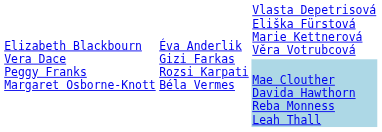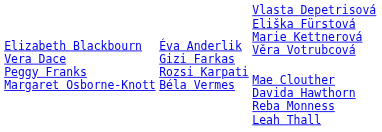row 2 | column 3: lightblue background -> no background
